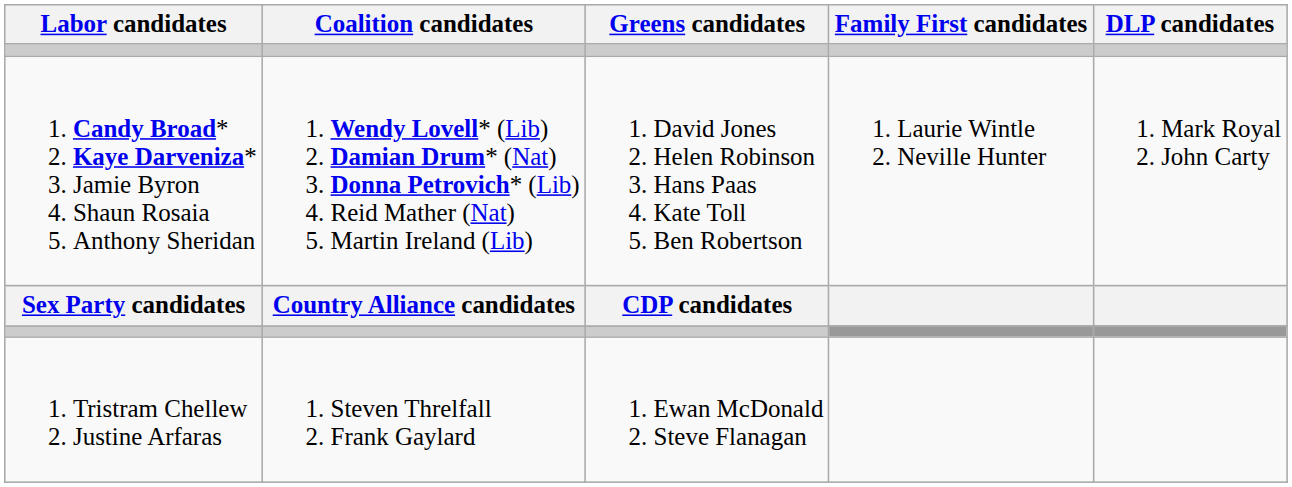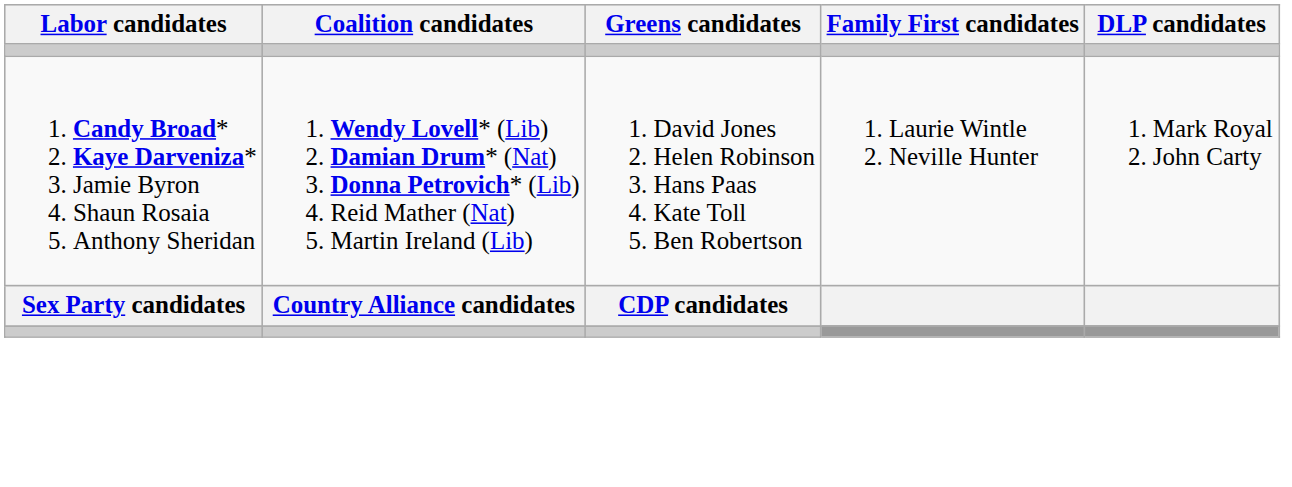- row: Tristram Chellew Justine Arfaras | Steven Threlfall Frank Gaylard | Ewan McDonald Steve Flanagan
